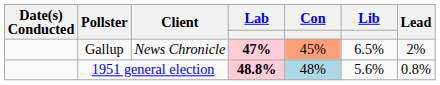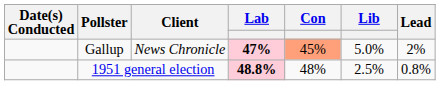Gallup | Lib: 6.5% -> 5.0%
1951 general election | Con: lightblue background -> no background
1951 general election | Lib: 5.6% -> 2.5%
